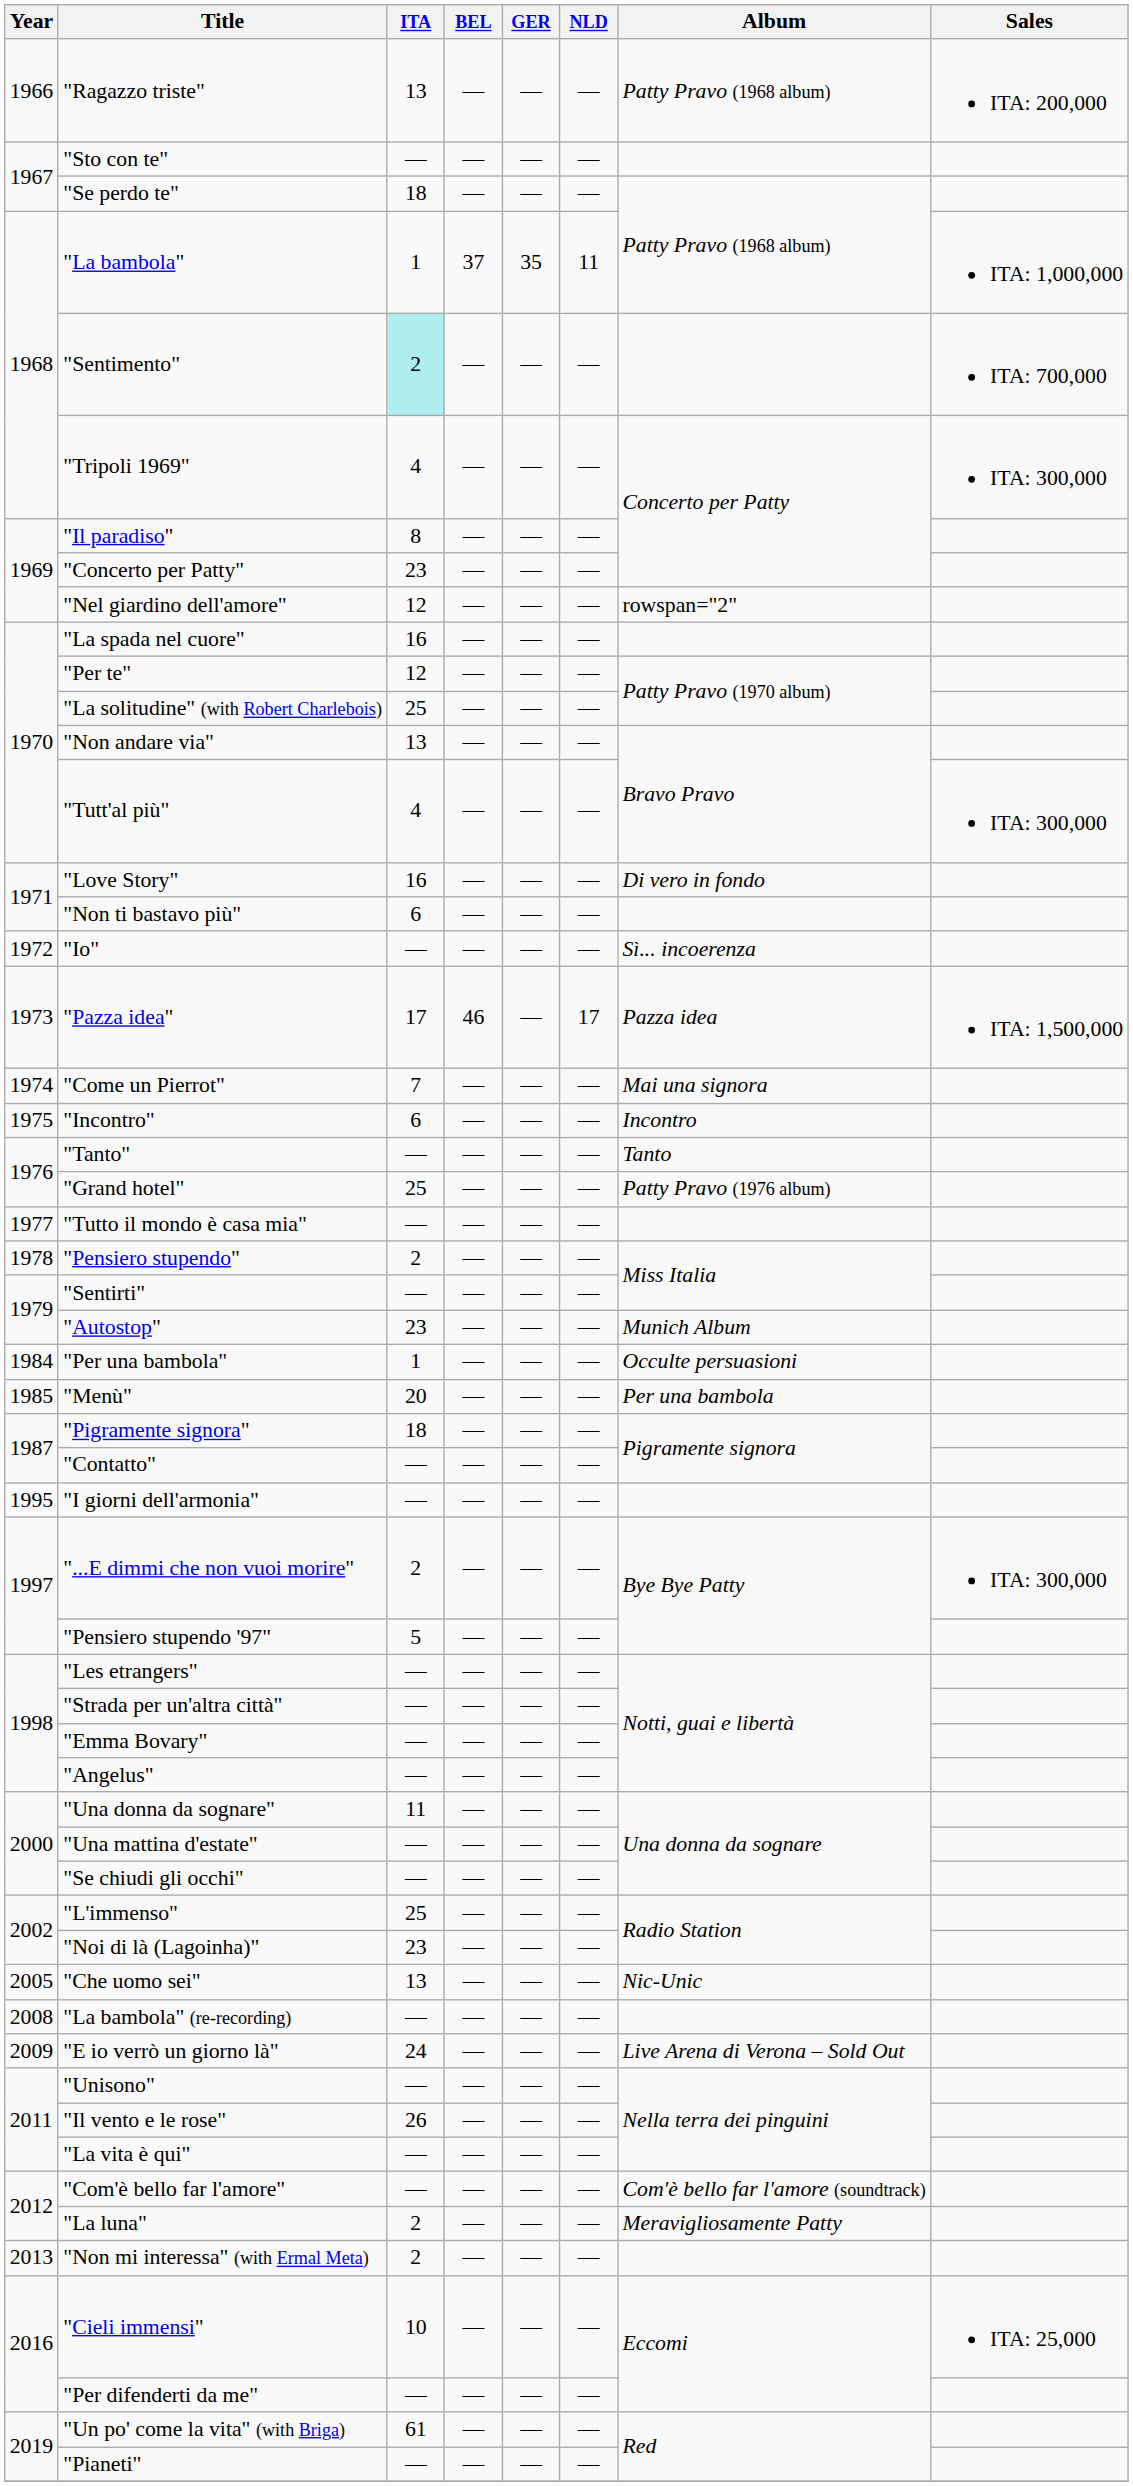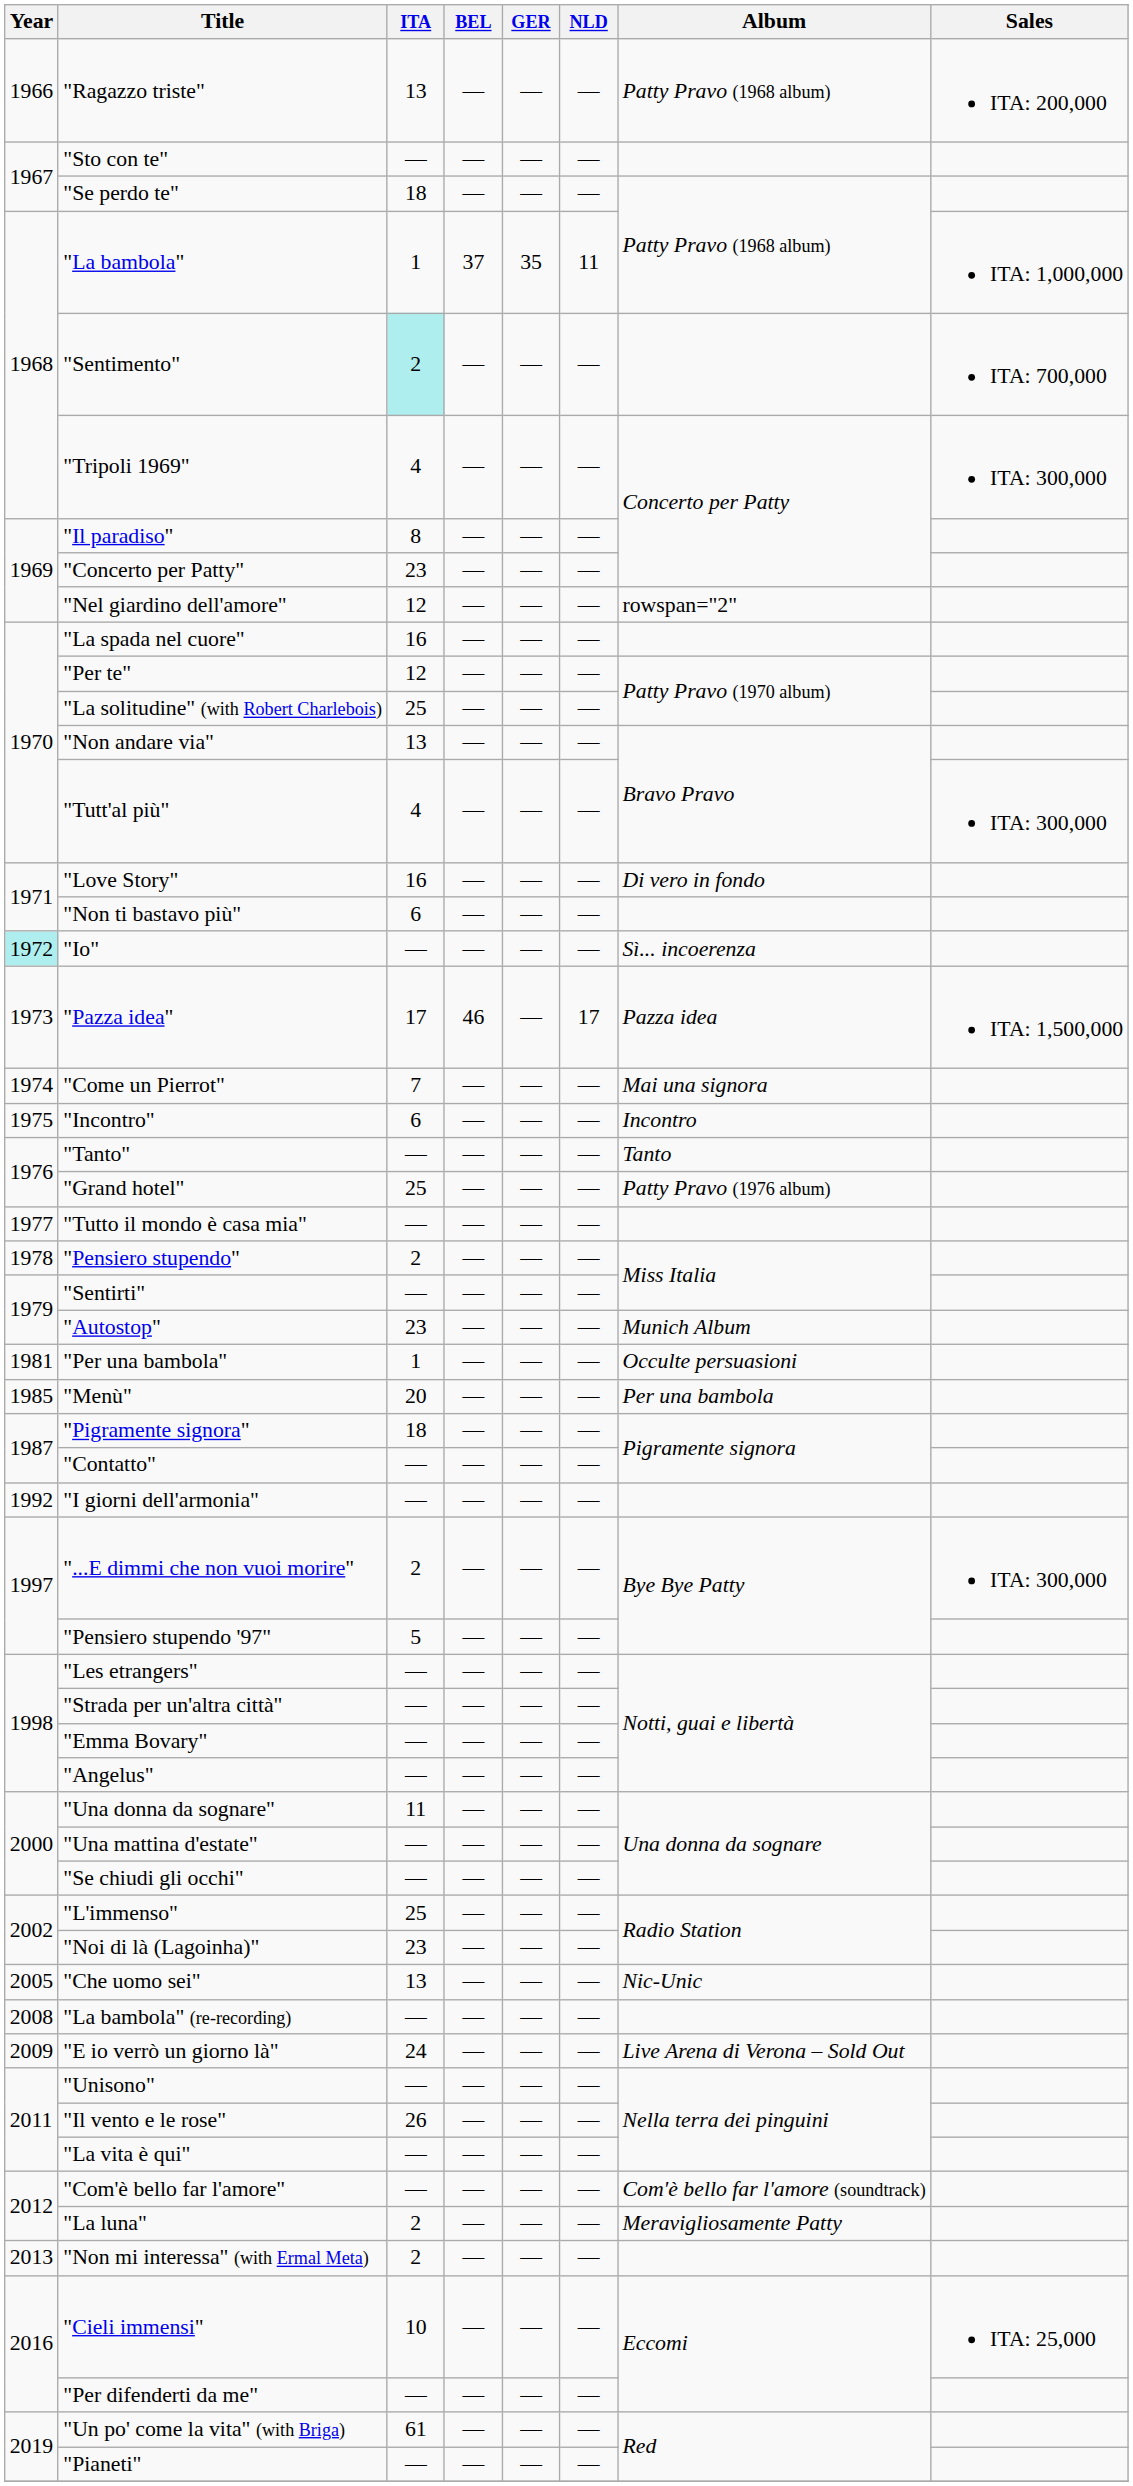"Io" | Year: no background -> paleturquoise background
"Per una bambola" | Year: 1984 -> 1981
"I giorni dell'armonia" | Year: 1995 -> 1992
